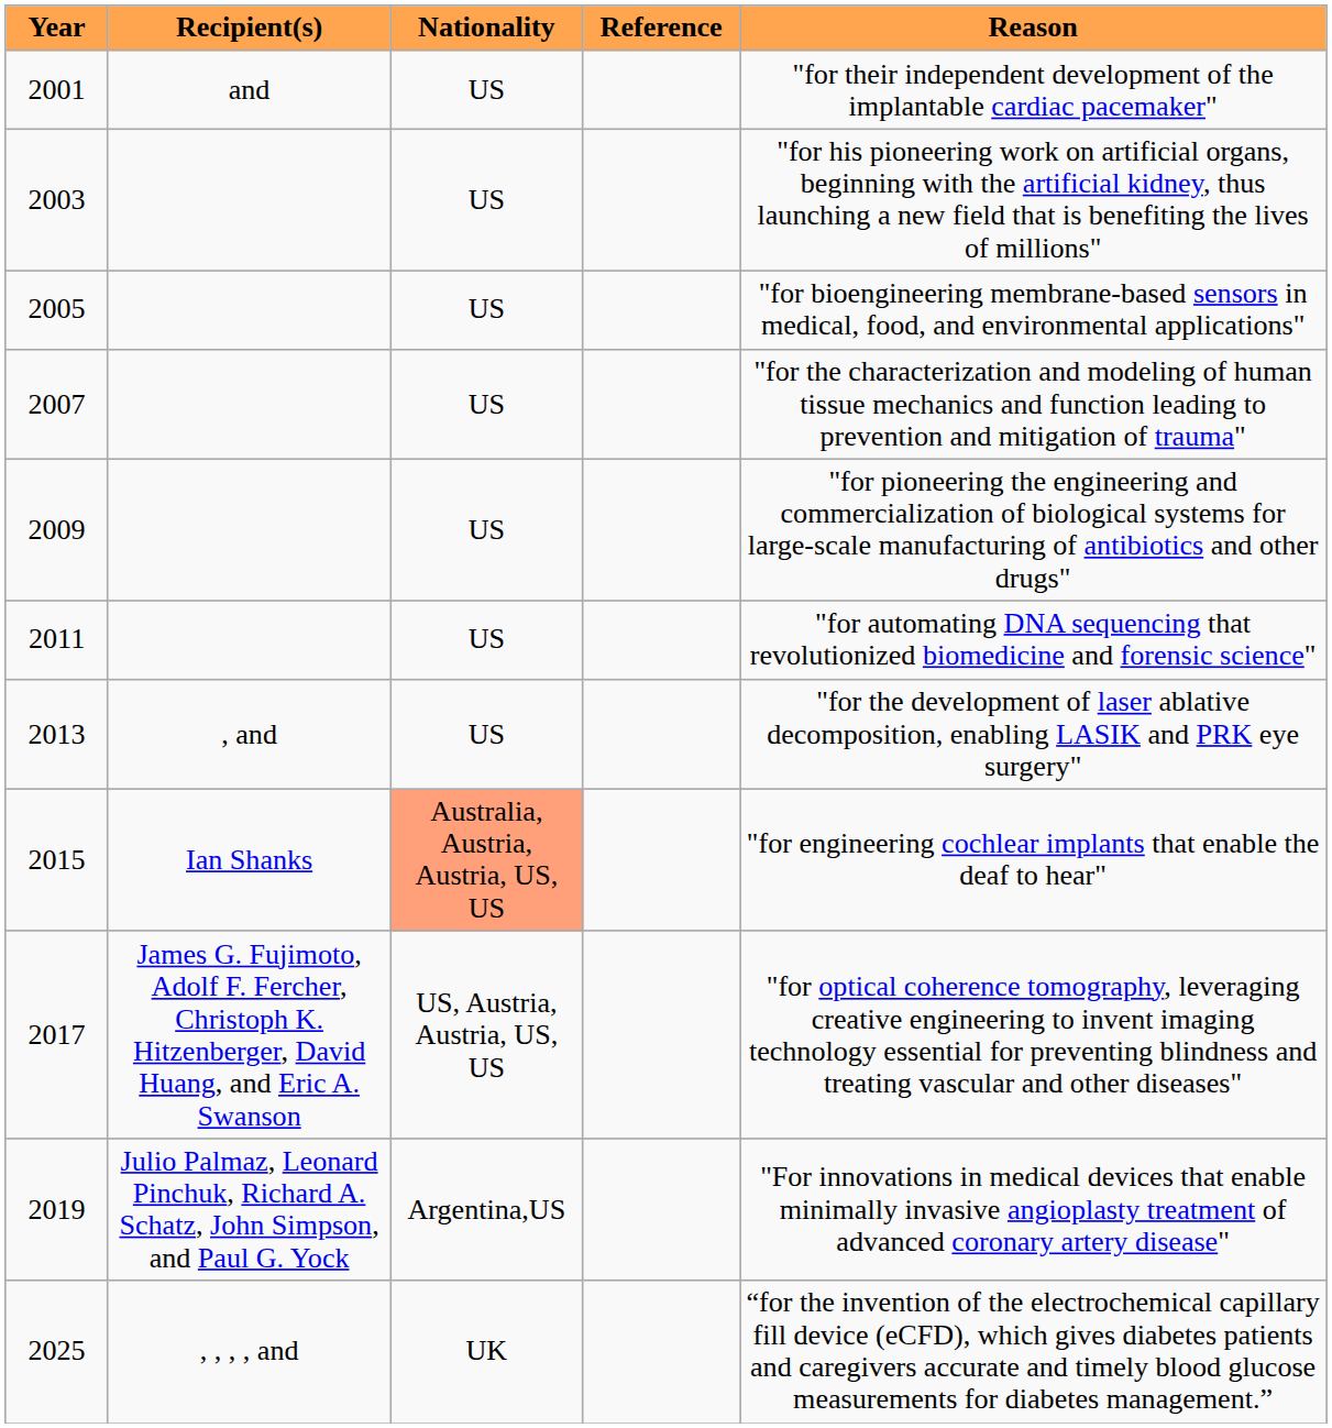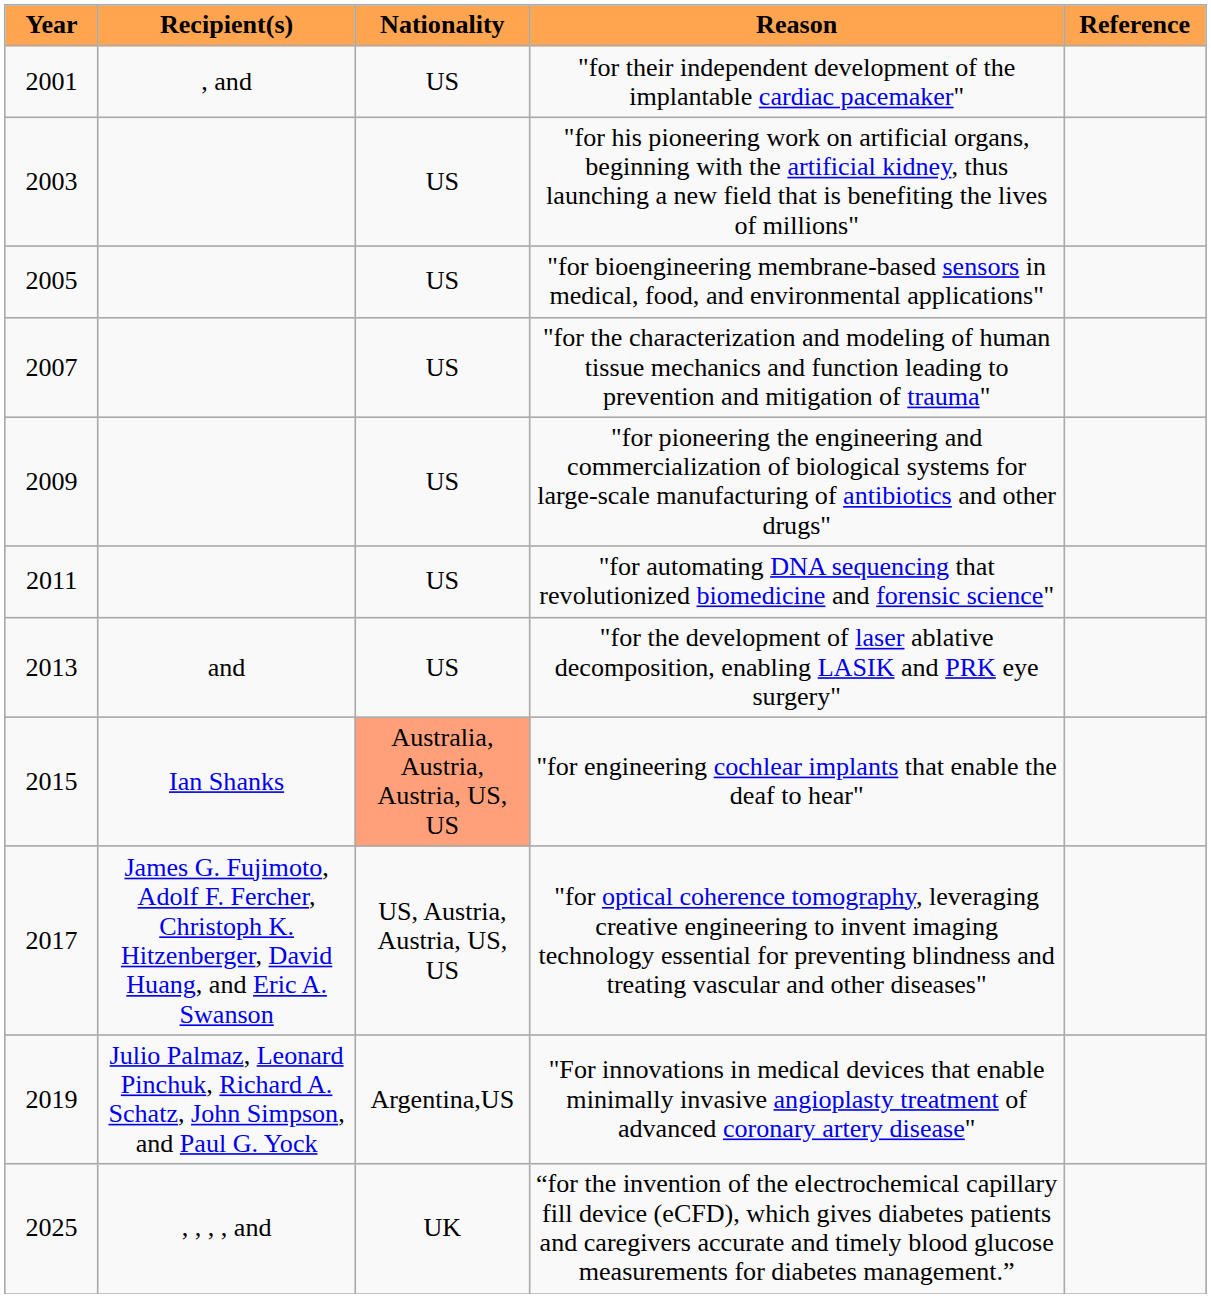columns swapped: Reason <-> Reference
row 2 | Recipient(s): and -> , and
row 8 | Recipient(s): , and -> and
